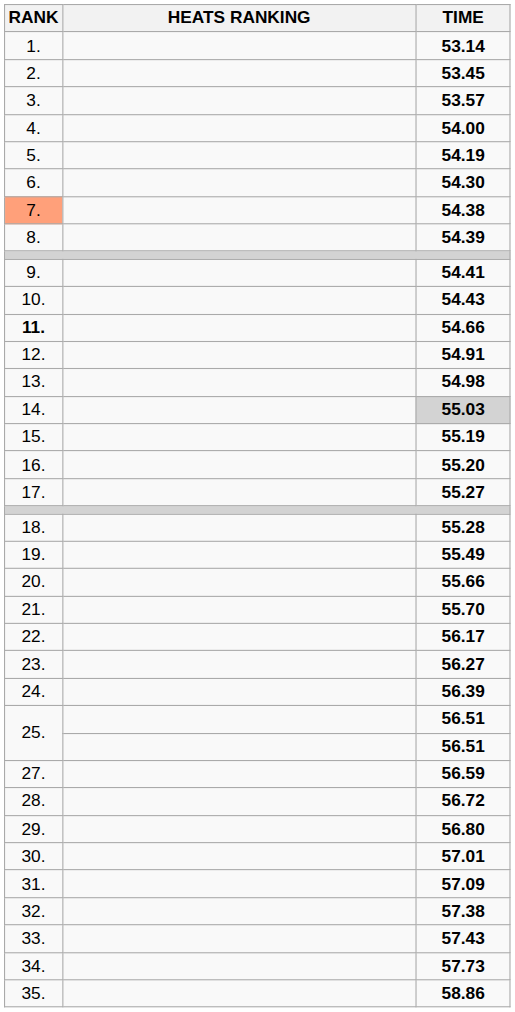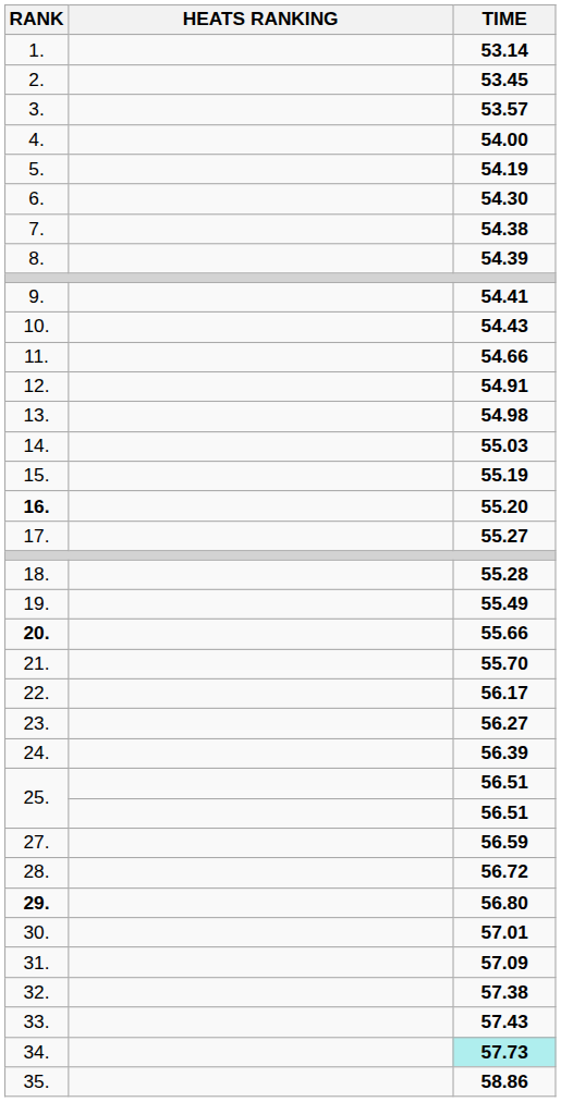7. | RANK: lightsalmon background -> no background
11. | RANK: bold -> normal
14. | TIME: lightgrey background -> no background
16. | RANK: normal -> bold
20. | RANK: normal -> bold
29. | RANK: normal -> bold
34. | TIME: no background -> paleturquoise background
